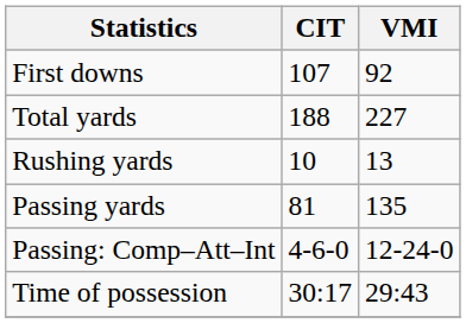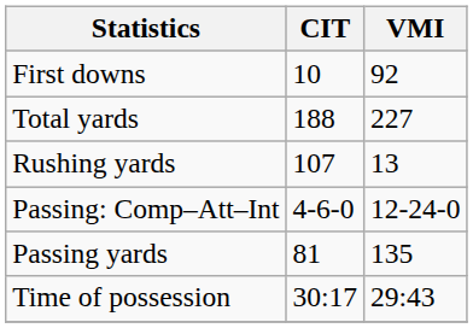First downs | CIT: 107 -> 10
Rushing yards | CIT: 10 -> 107
rows swapped: Passing yards <-> Passing: Comp–Att–Int
